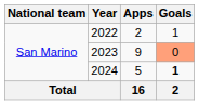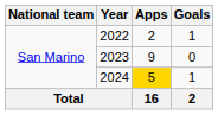2023 | Goals: lightsalmon background -> no background
2024 | Apps: no background -> gold background
2024 | Goals: bold -> normal
